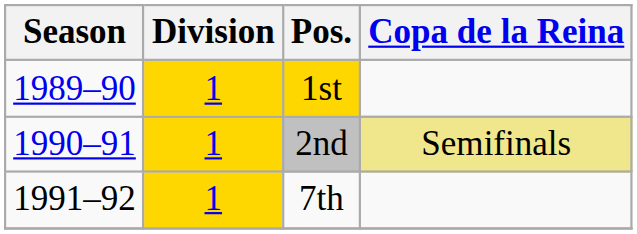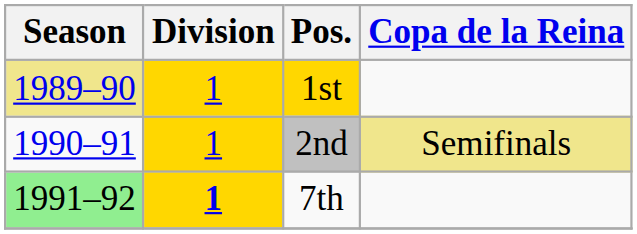1st | Season: no background -> khaki background
7th | Season: no background -> lightgreen background
7th | Division: normal -> bold
